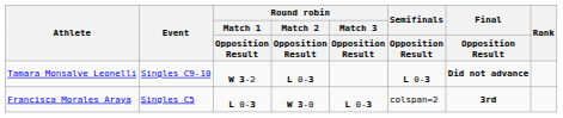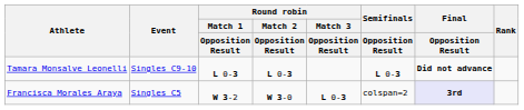Tamara Monsalve Leonelli | Round robin / Match 1 / Opposition Result: W 3-2 -> L 0-3
Francisca Morales Araya | Round robin / Match 1 / Opposition Result: L 0-3 -> W 3-2
Francisca Morales Araya | Final / Opposition Result: no background -> lavender background
